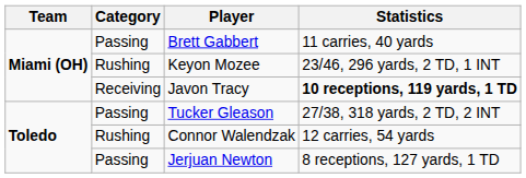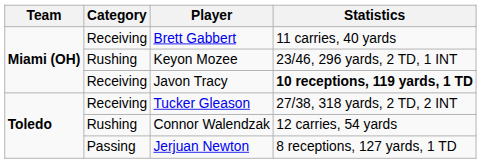Brett Gabbert | Category: Passing -> Receiving
Tucker Gleason | Category: Passing -> Receiving
